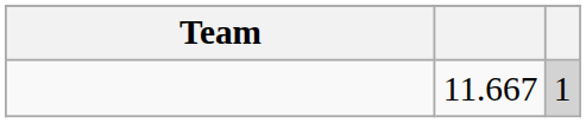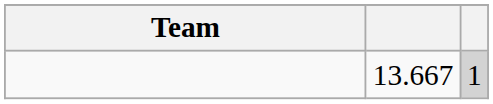row 2 | column 2: 11.667 -> 13.667
